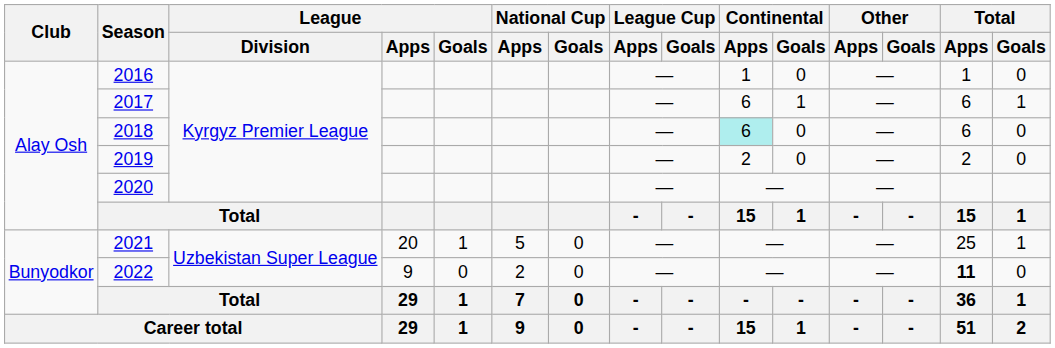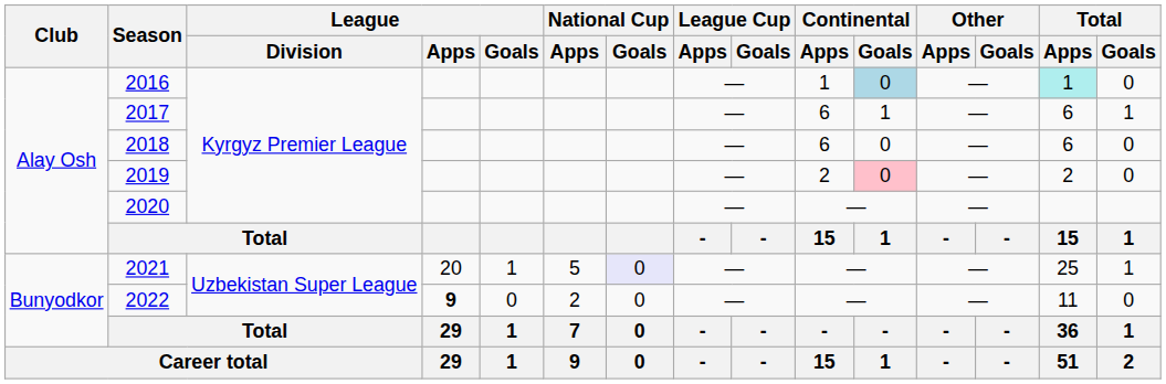2016 | Continental / Goals: no background -> lightblue background
2016 | Total / Apps: no background -> paleturquoise background
2018 | Continental / Apps: paleturquoise background -> no background
2019 | Continental / Goals: no background -> pink background
2021 | National Cup / Goals: no background -> lavender background
2022 | League / Apps: normal -> bold
2022 | Total / Apps: bold -> normal
